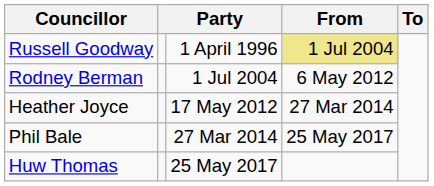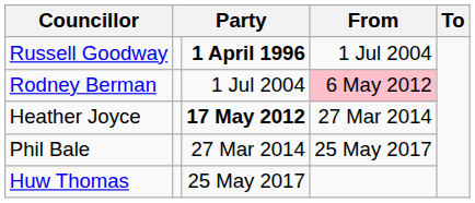Russell Goodway | column 3: normal -> bold
Russell Goodway | From: khaki background -> no background
Rodney Berman | From: no background -> pink background
Heather Joyce | column 3: normal -> bold
